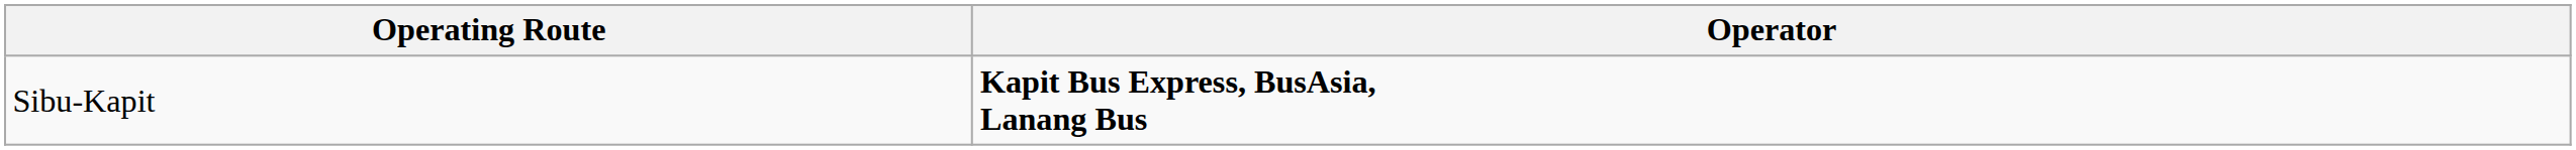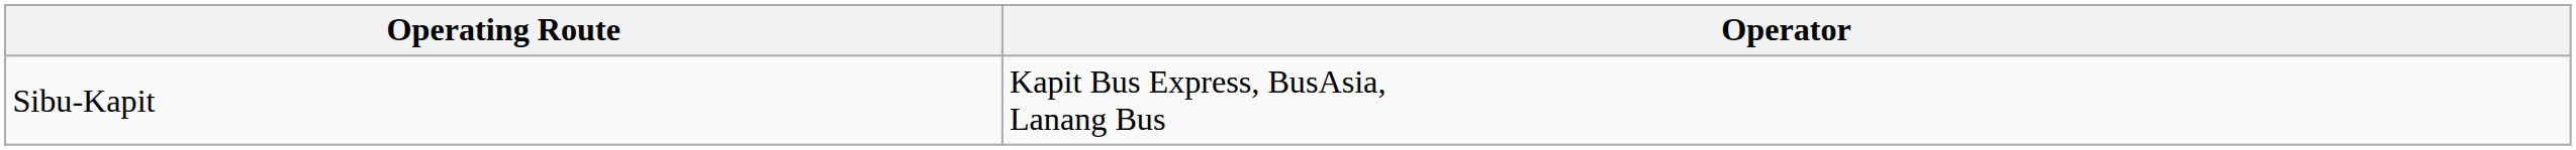Sibu-Kapit | Operator: bold -> normal
